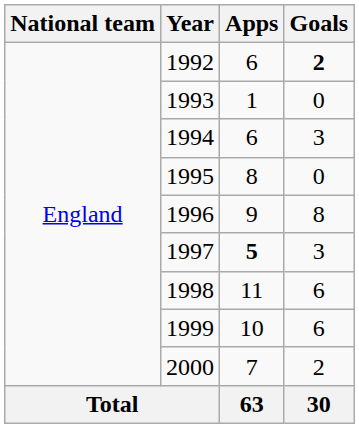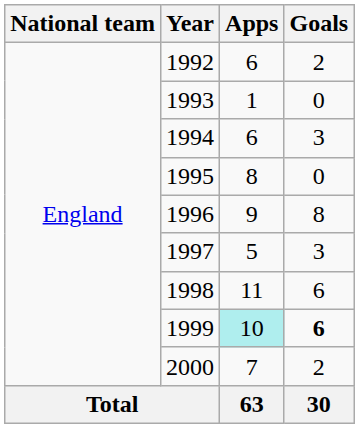1992 | Goals: bold -> normal
1997 | Apps: bold -> normal
1999 | Apps: no background -> paleturquoise background
1999 | Goals: normal -> bold
